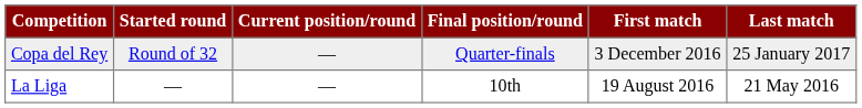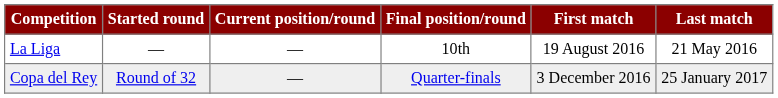rows swapped: La Liga <-> Copa del Rey
